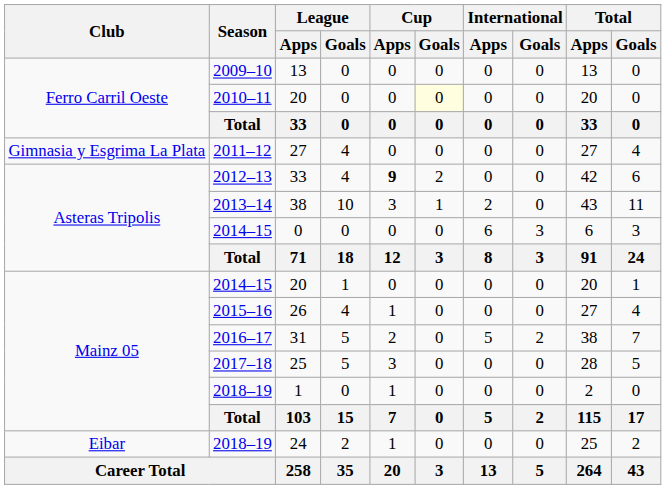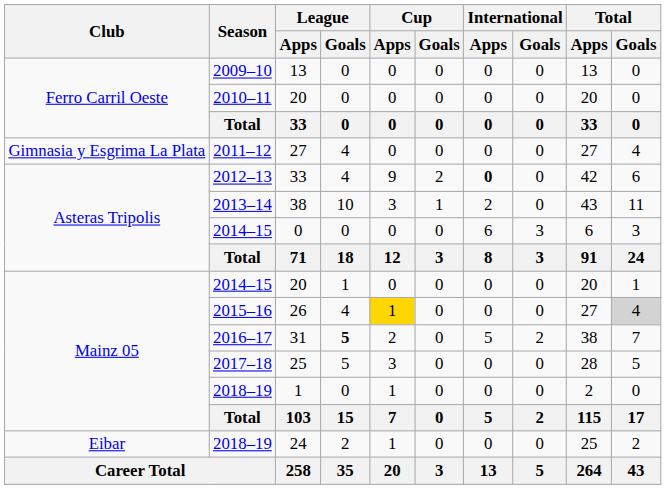2010–11 / 20 | Cup / Goals: lightyellow background -> no background
2012–13 / 33 | Cup / Apps: bold -> normal
2012–13 / 33 | International / Apps: normal -> bold
26 | Cup / Apps: no background -> gold background
26 | Total / Goals: no background -> lightgrey background
31 | League / Goals: normal -> bold
